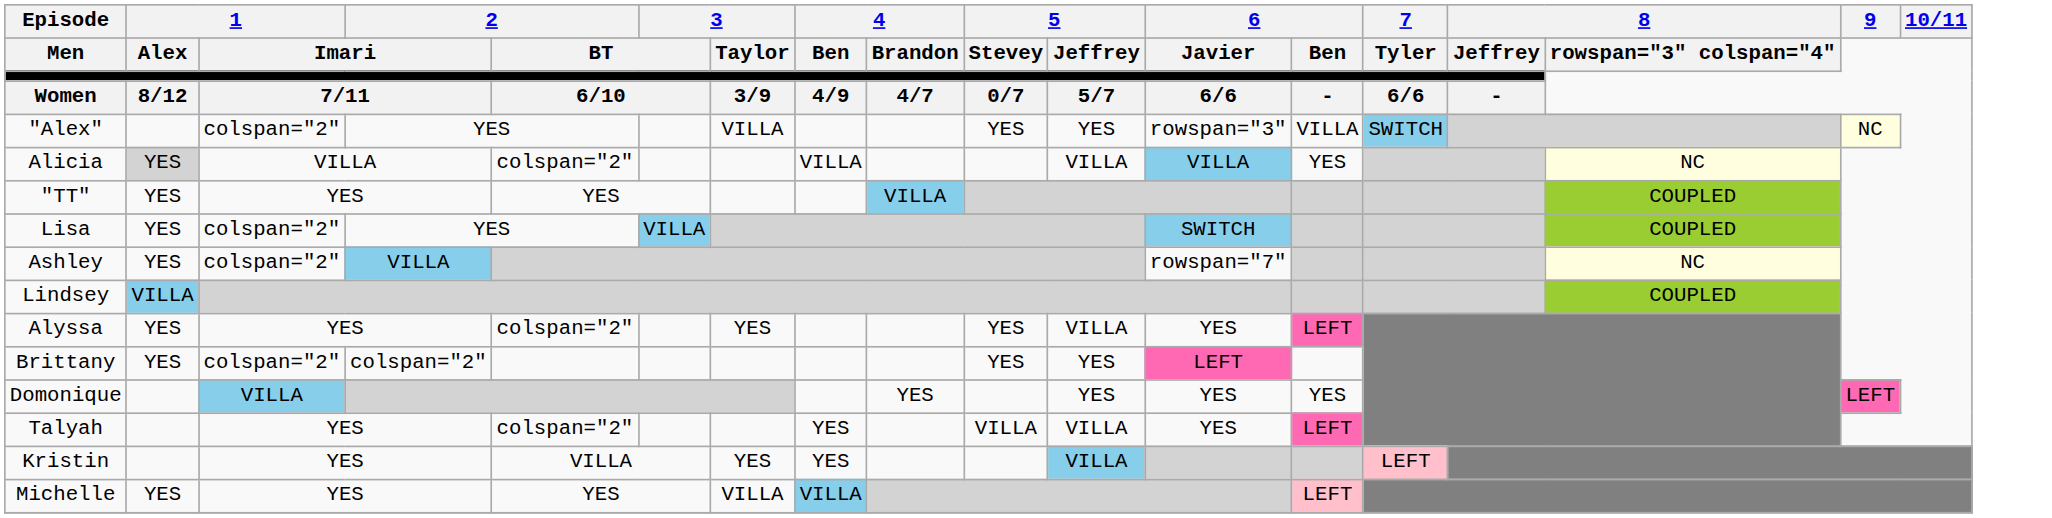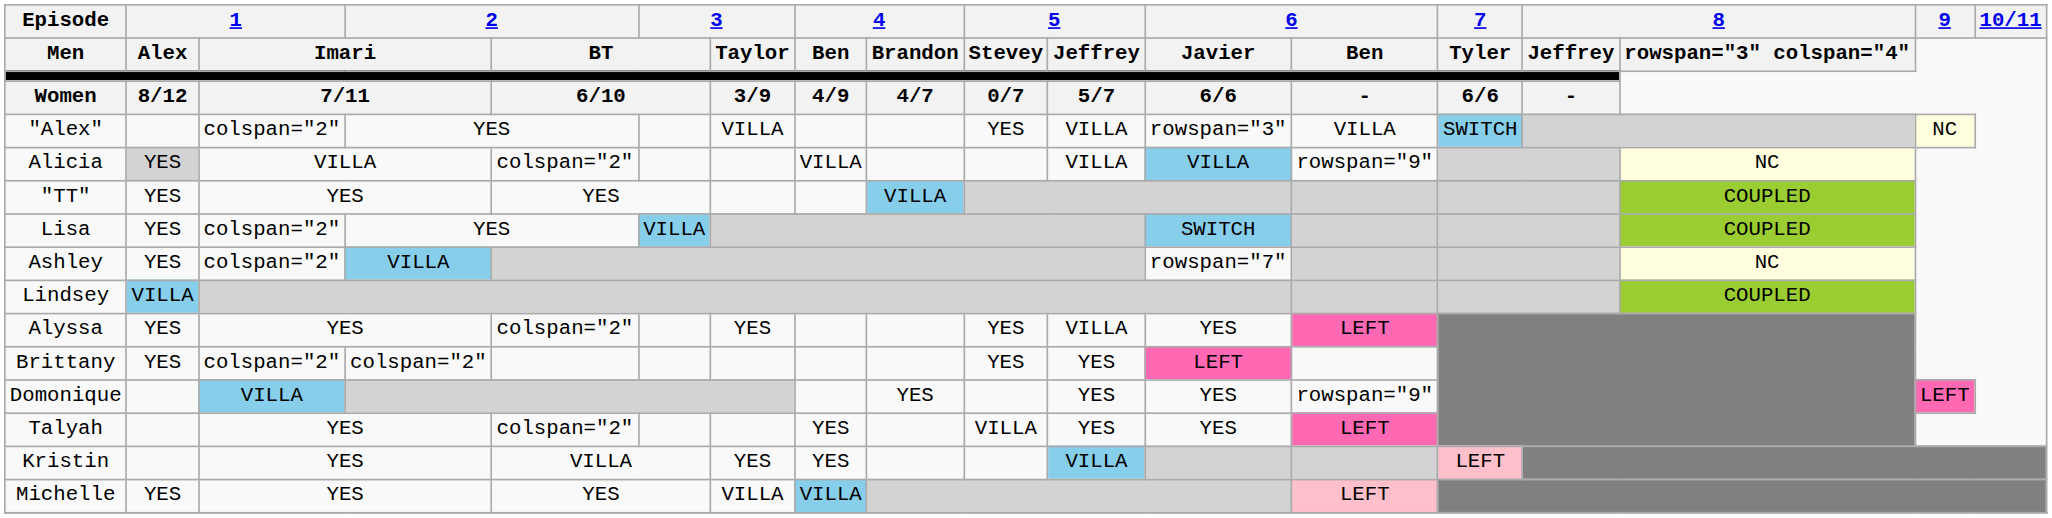"Alex" | 5 / Jeffrey: YES -> VILLA
Alicia | 6 / Ben: YES -> rowspan="9"
Domonique | 6 / Ben: YES -> rowspan="9"
Talyah | 5 / Jeffrey: VILLA -> YES
